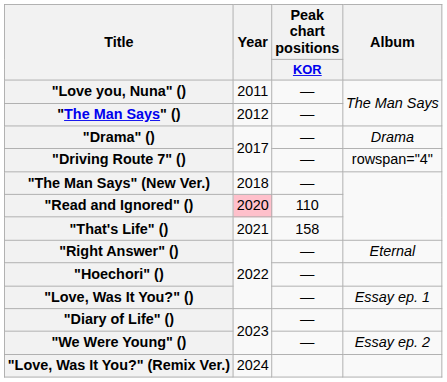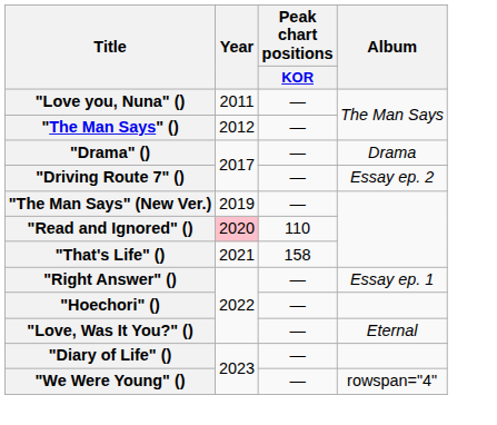"Driving Route 7" () | Album: rowspan="4" -> Essay ep. 2
"The Man Says" (New Ver.) | Year: 2018 -> 2019
"Right Answer" () | Album: Eternal -> Essay ep. 1
"Love, Was It You?" () | Album: Essay ep. 1 -> Eternal
"We Were Young" () | Album: Essay ep. 2 -> rowspan="4"
- row: "Love, Was It You?" (Remix Ver.) | 2024
